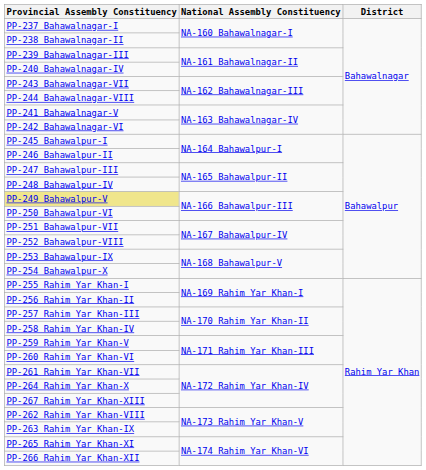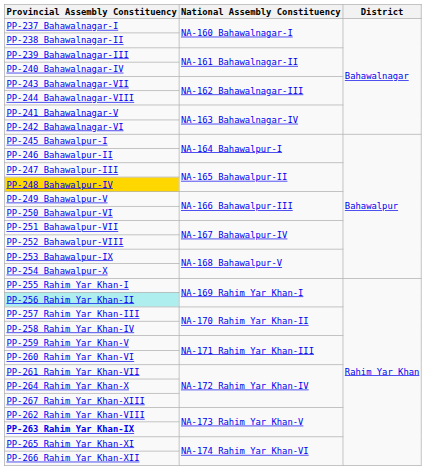PP-248 Bahawalpur-IV | Provincial Assembly Constituency: no background -> gold background
PP-249 Bahawalpur-V | Provincial Assembly Constituency: khaki background -> no background
PP-256 Rahim Yar Khan-II | Provincial Assembly Constituency: no background -> paleturquoise background
PP-263 Rahim Yar Khan-IX | Provincial Assembly Constituency: normal -> bold
